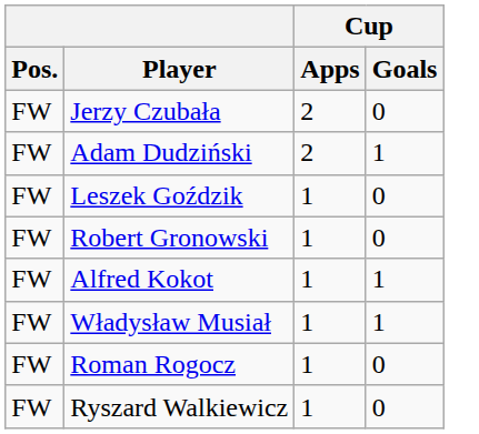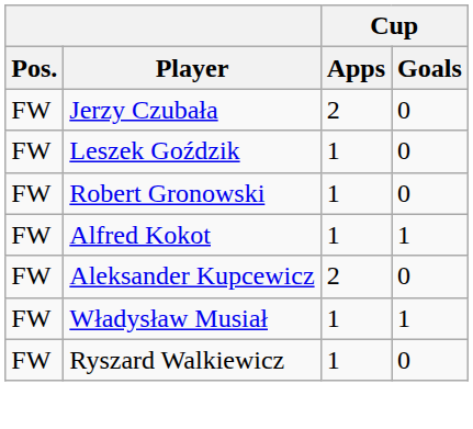- row: FW | Adam Dudziński | 2 | 1
+ row: FW | Aleksander Kupcewicz | 2 | 0
- row: FW | Roman Rogocz | 1 | 0
